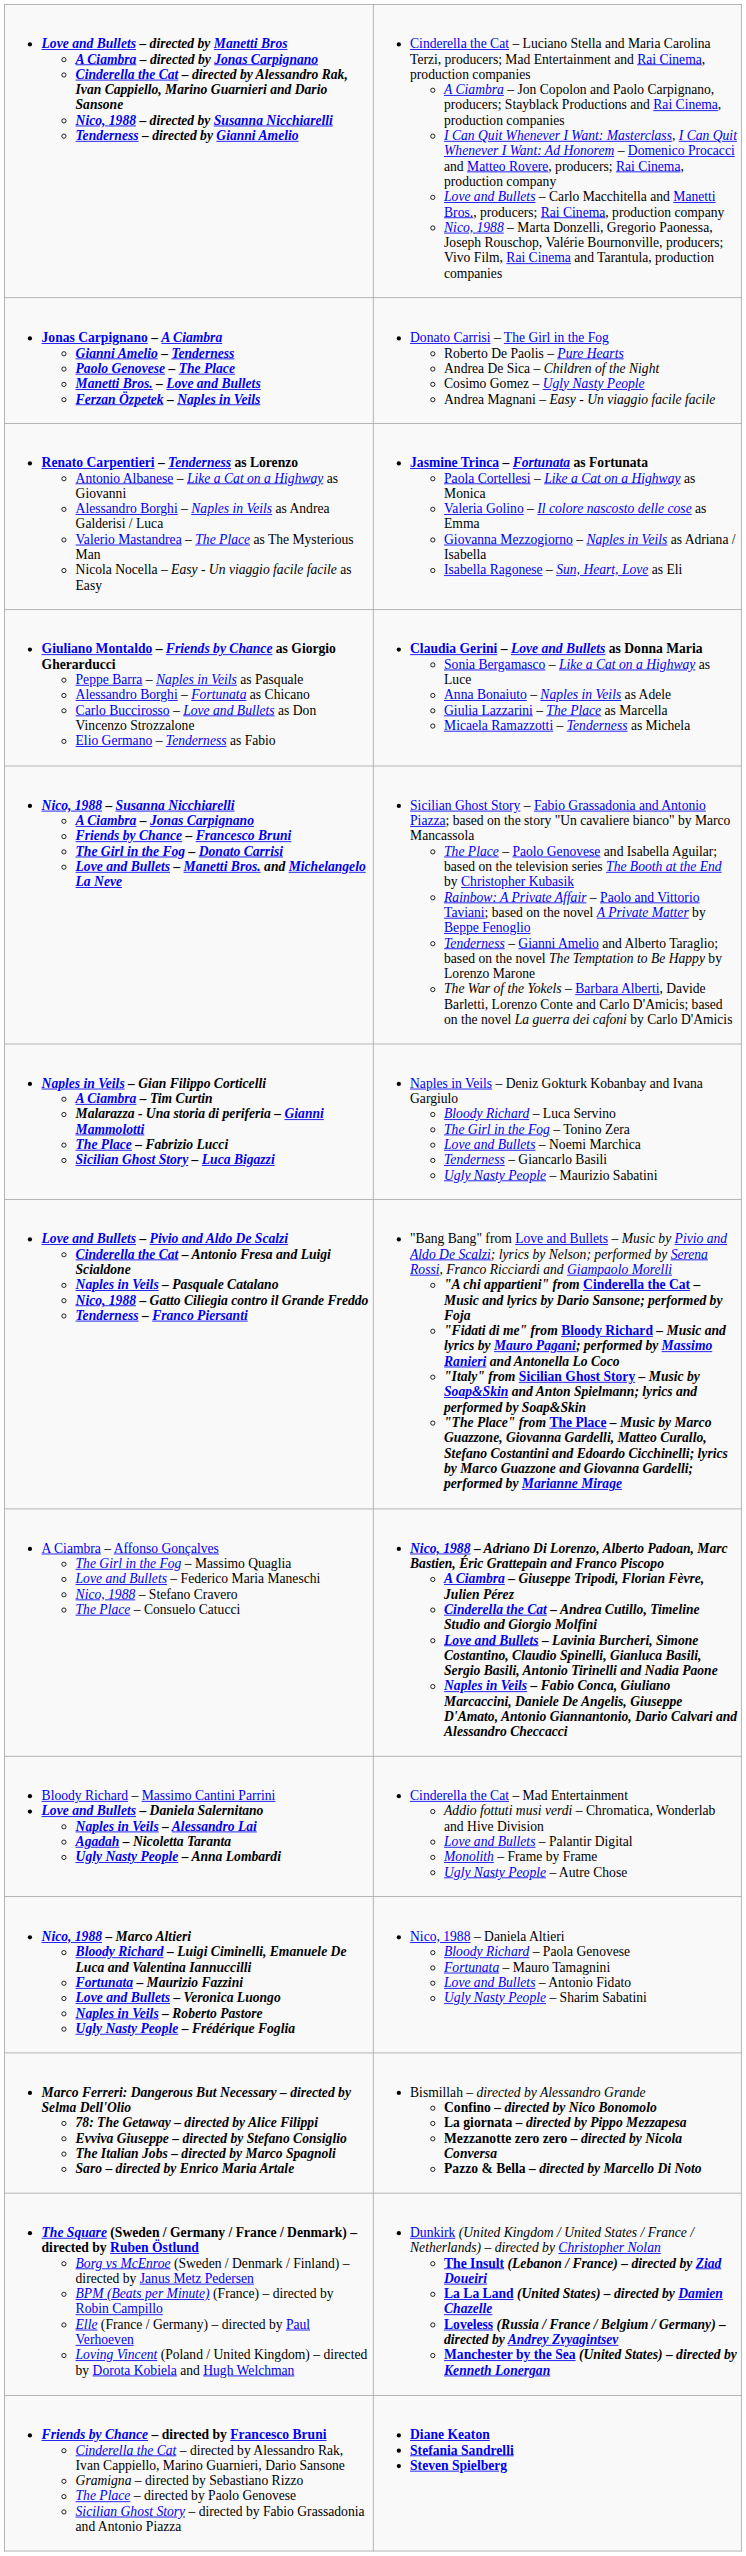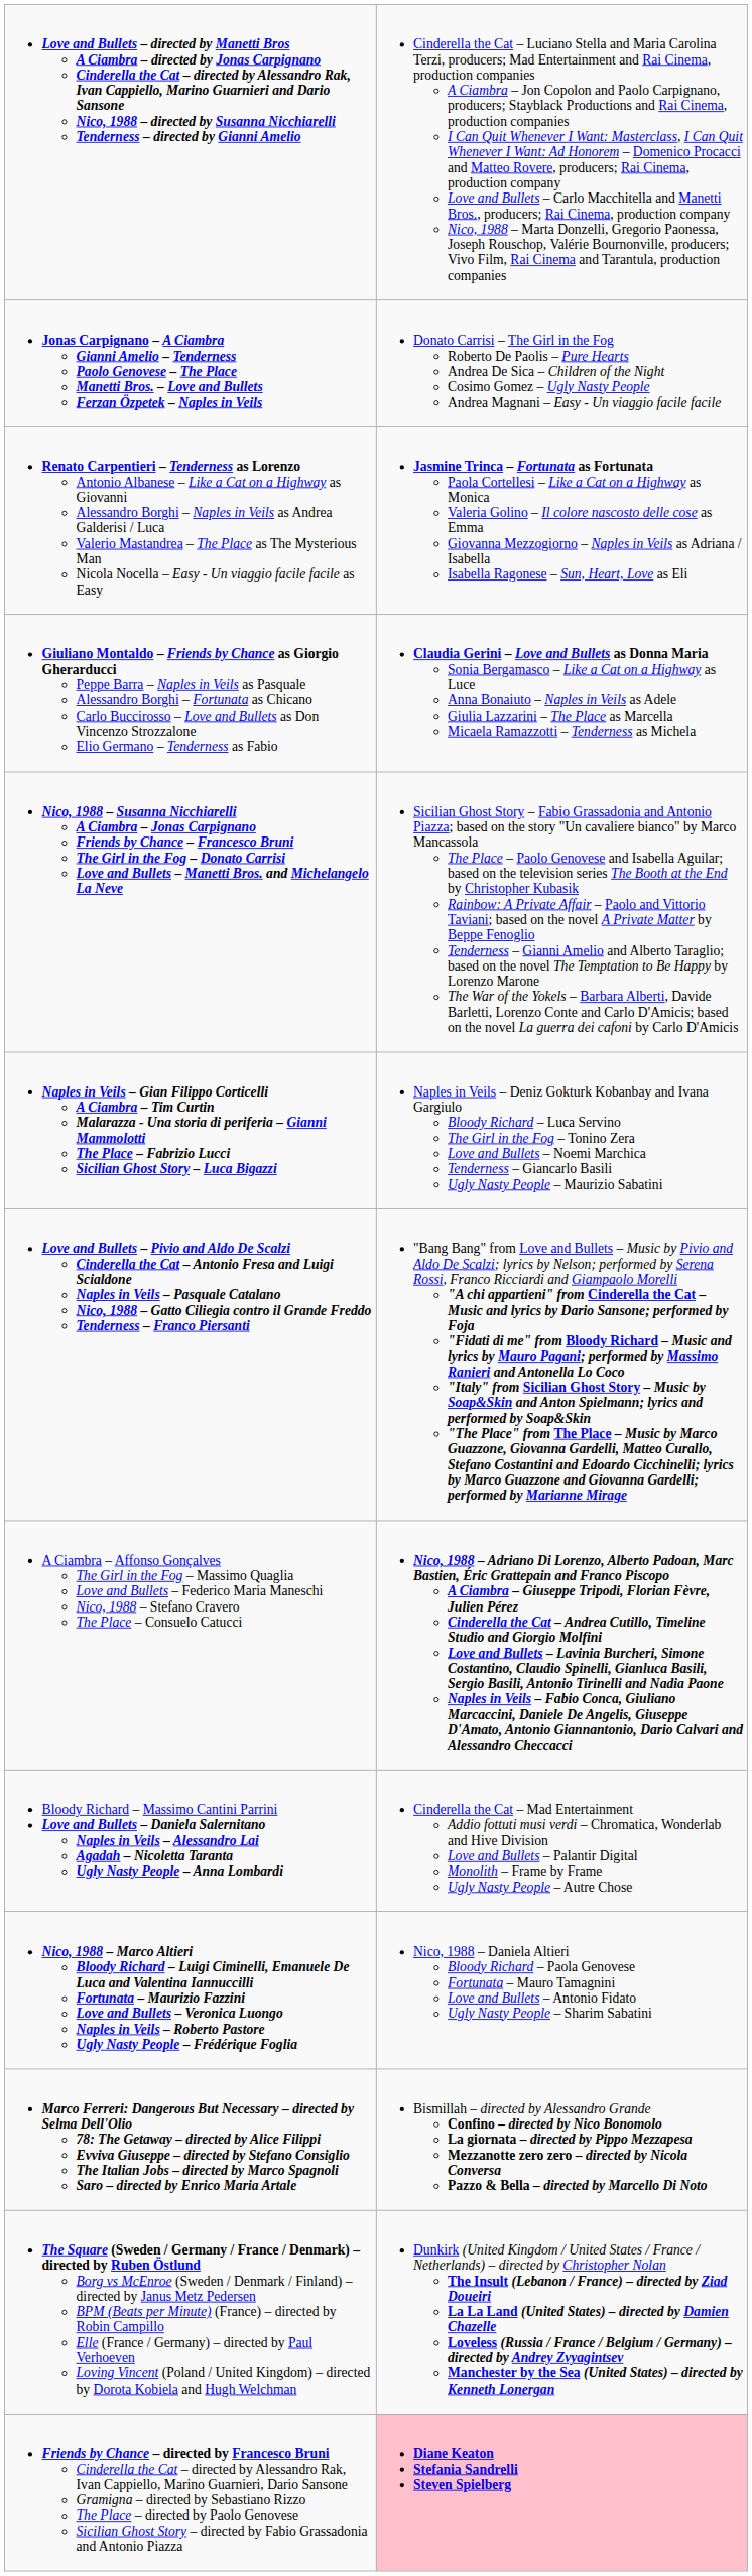row 13 | column 2: no background -> pink background
